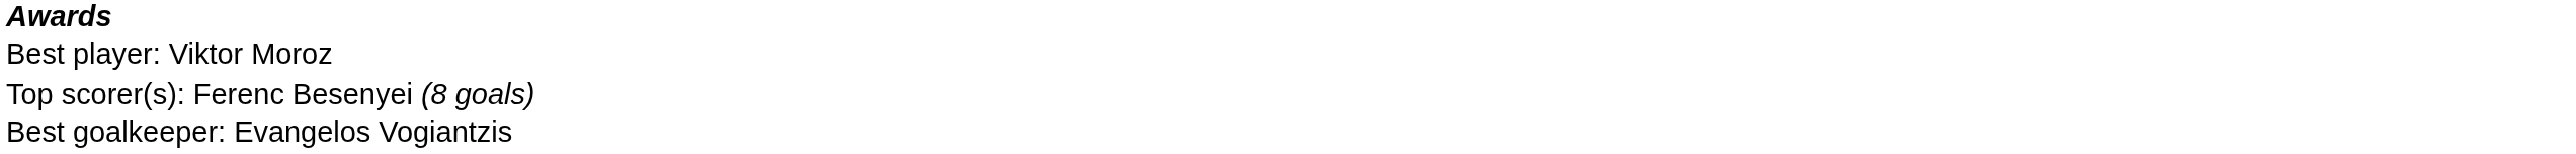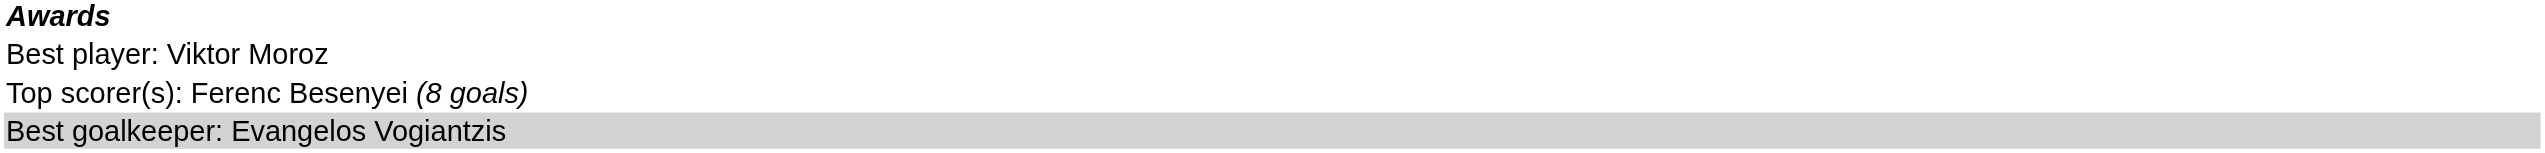Best goalkeeper: Evangelos Vogiantzis | Awards: no background -> lightgrey background
